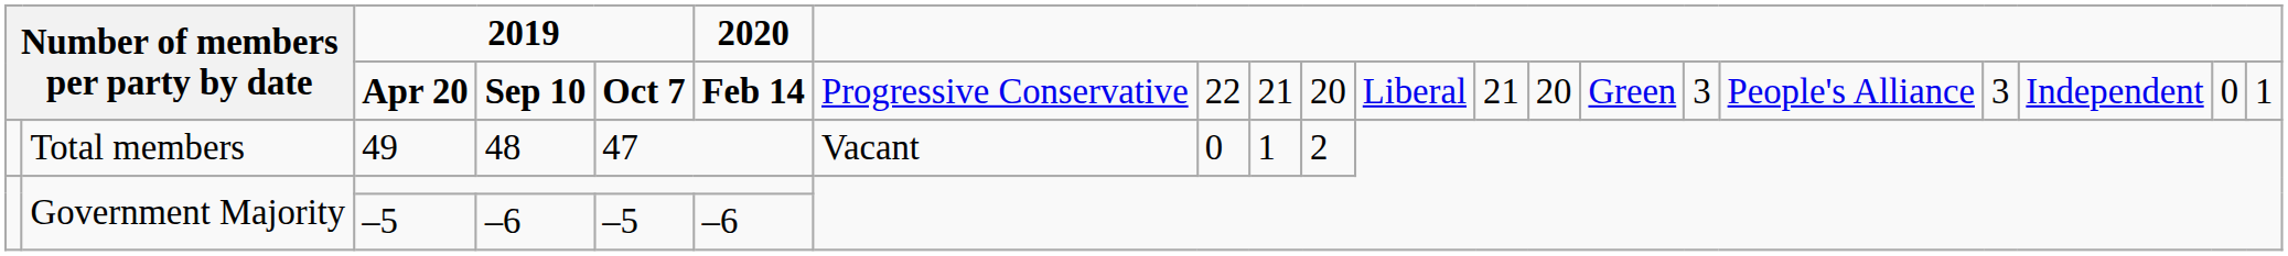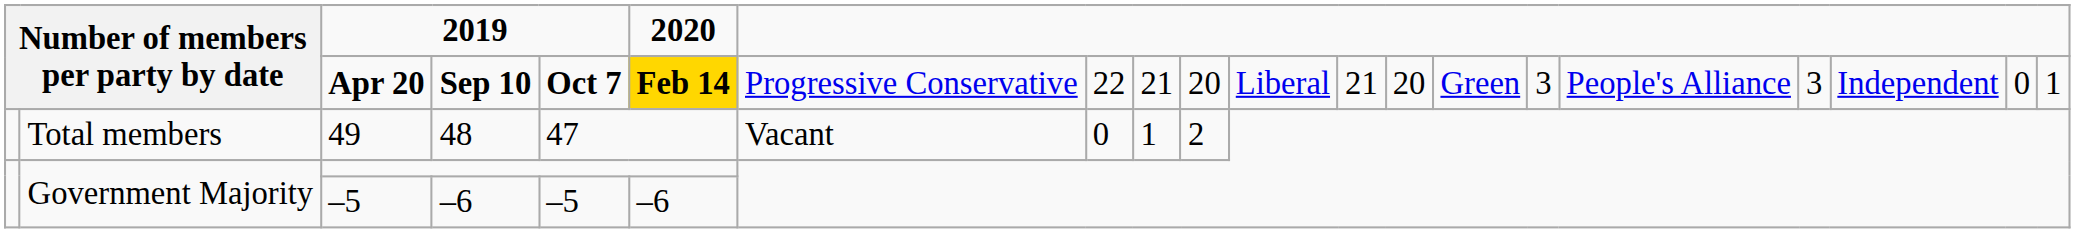Apr 20 | 2020: no background -> gold background
